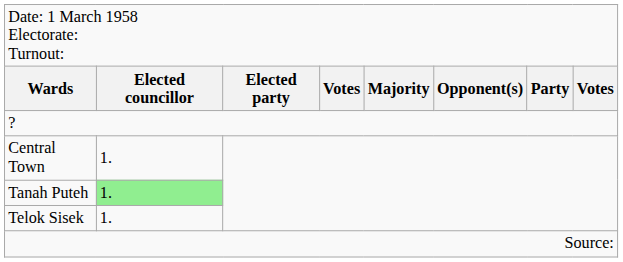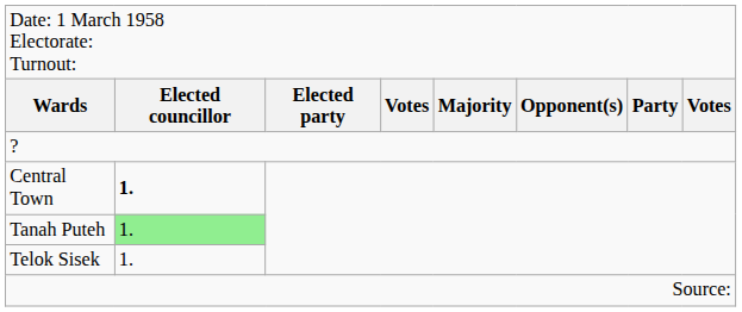Central Town | column 2: normal -> bold
